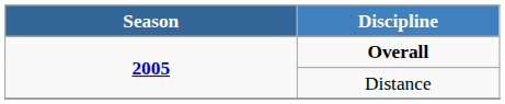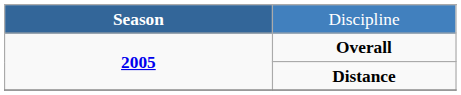Discipline | column 2: bold -> normal
Distance | column 2: normal -> bold
